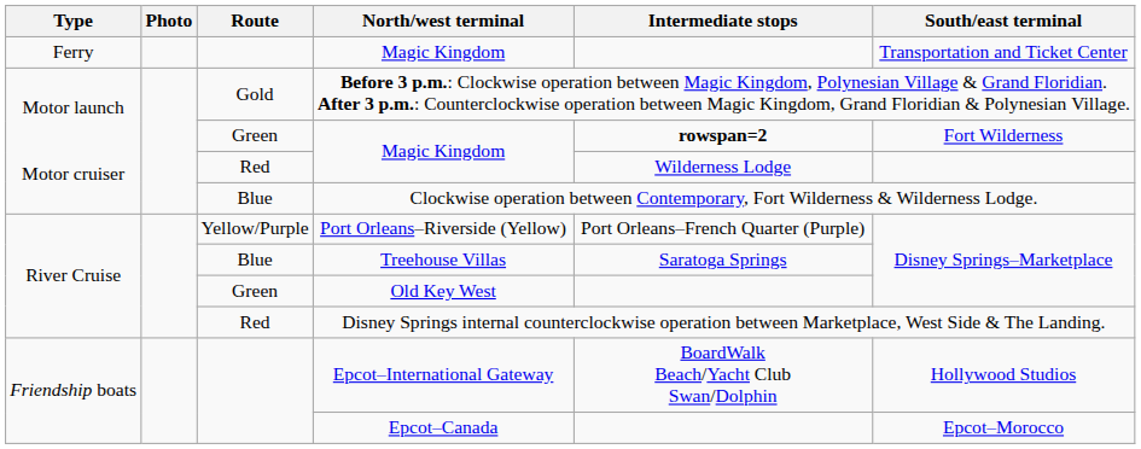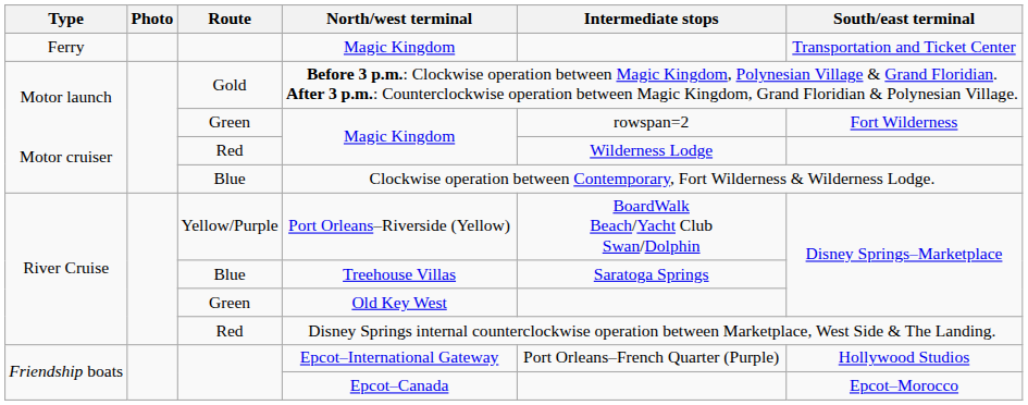Green / Magic Kingdom | Intermediate stops: bold -> normal
Port Orleans–Riverside (Yellow) | Intermediate stops: Port Orleans–French Quarter (Purple) -> BoardWalk Beach/Yacht Club Swan/Dolphin
Epcot–International Gateway | Intermediate stops: BoardWalk Beach/Yacht Club Swan/Dolphin -> Port Orleans–French Quarter (Purple)
